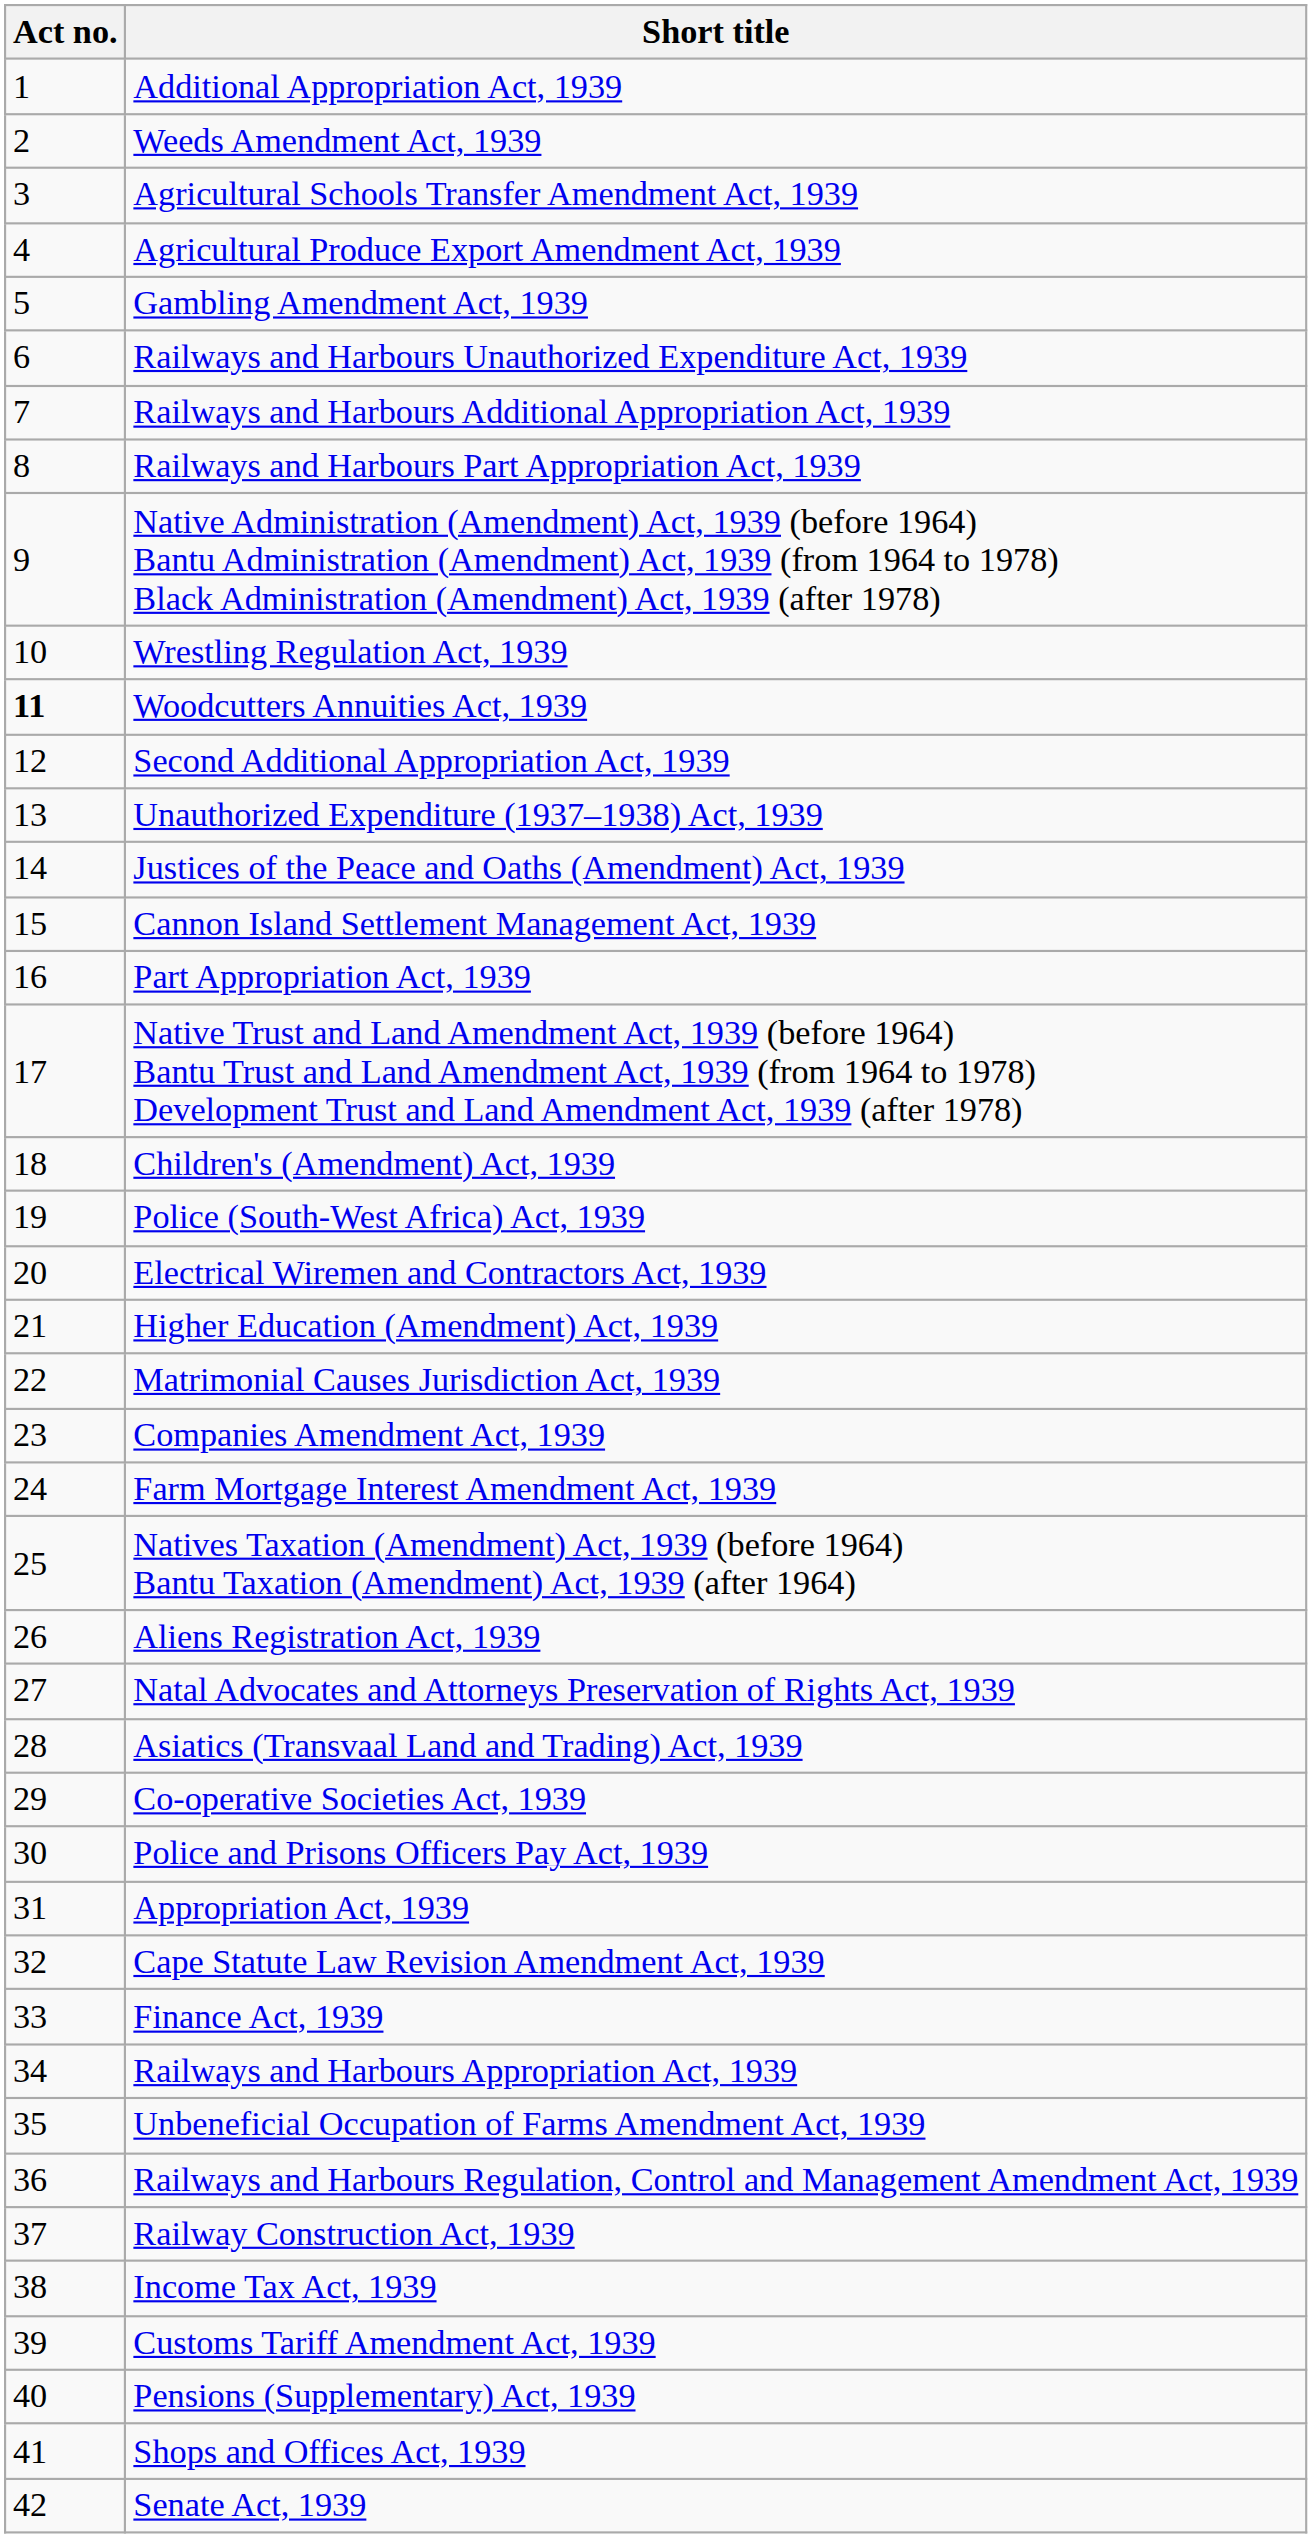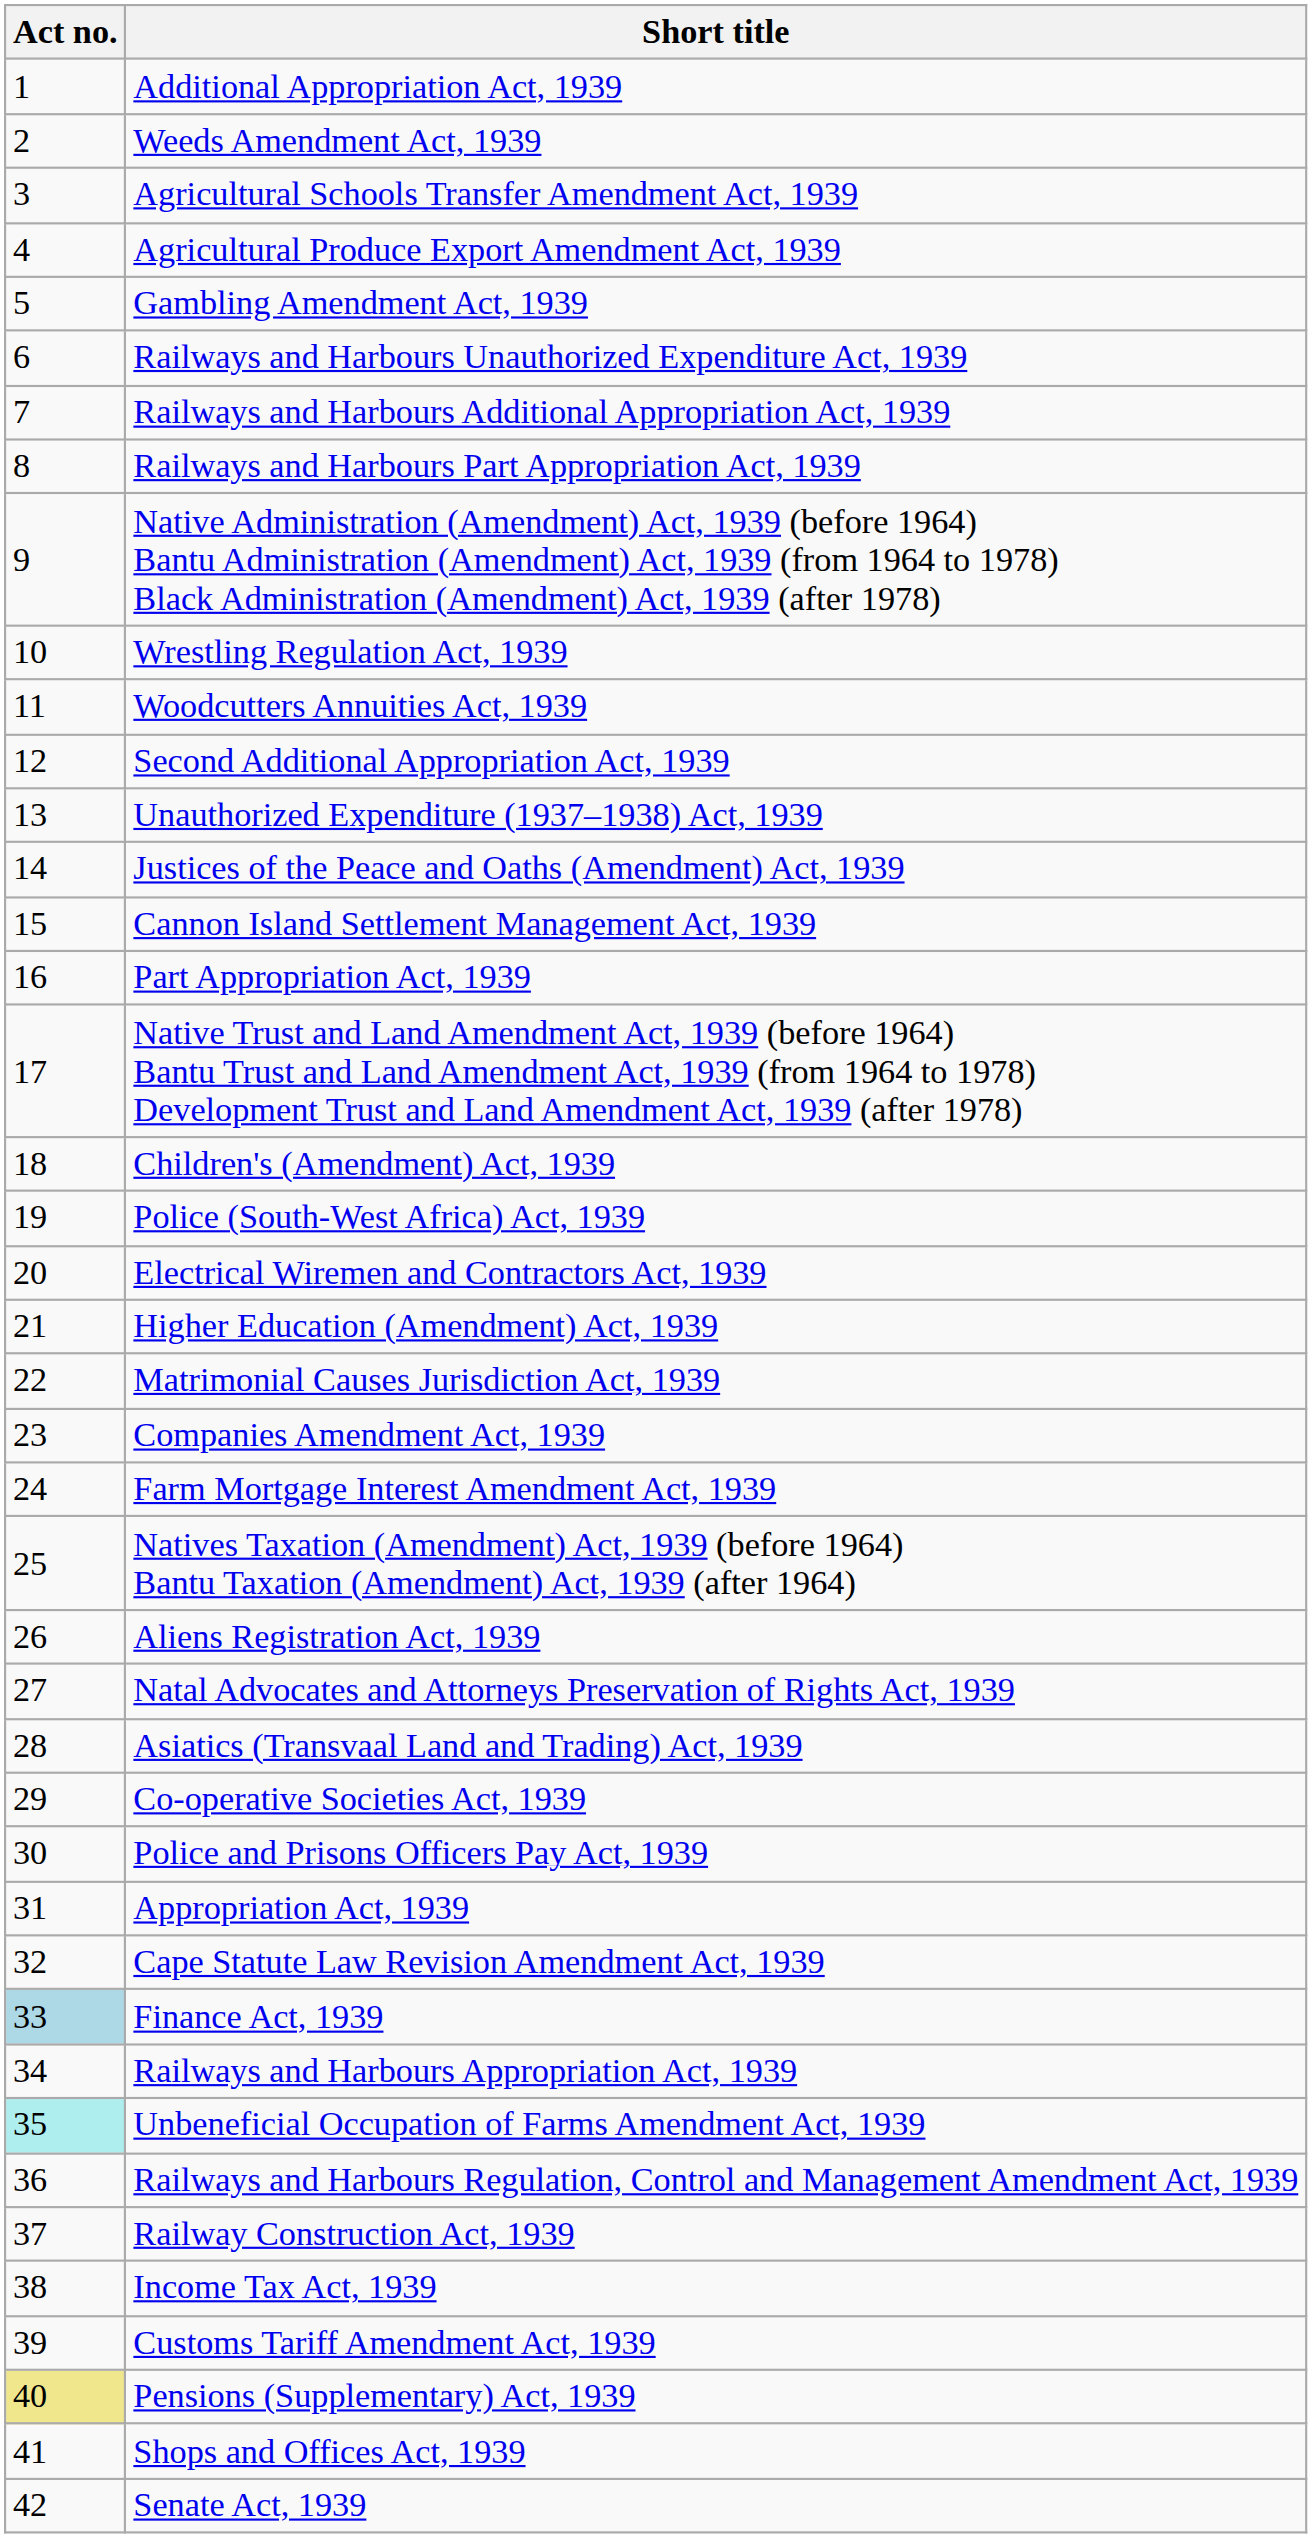Woodcutters Annuities Act, 1939 | Act no.: bold -> normal
Finance Act, 1939 | Act no.: no background -> lightblue background
Unbeneficial Occupation of Farms Amendment Act, 1939 | Act no.: no background -> paleturquoise background
Pensions (Supplementary) Act, 1939 | Act no.: no background -> khaki background
